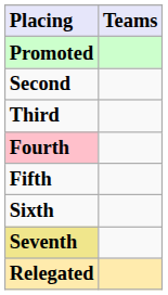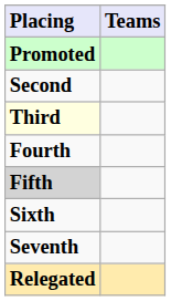Third | Placing: no background -> lightyellow background
Fourth | Placing: pink background -> no background
Fifth | Placing: no background -> lightgrey background
Seventh | Placing: khaki background -> no background
